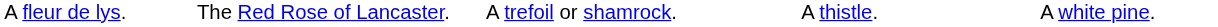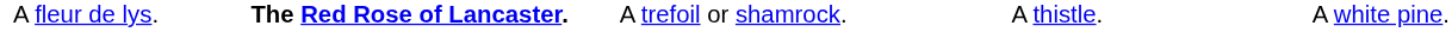A fleur de lys. | column 2: normal -> bold
